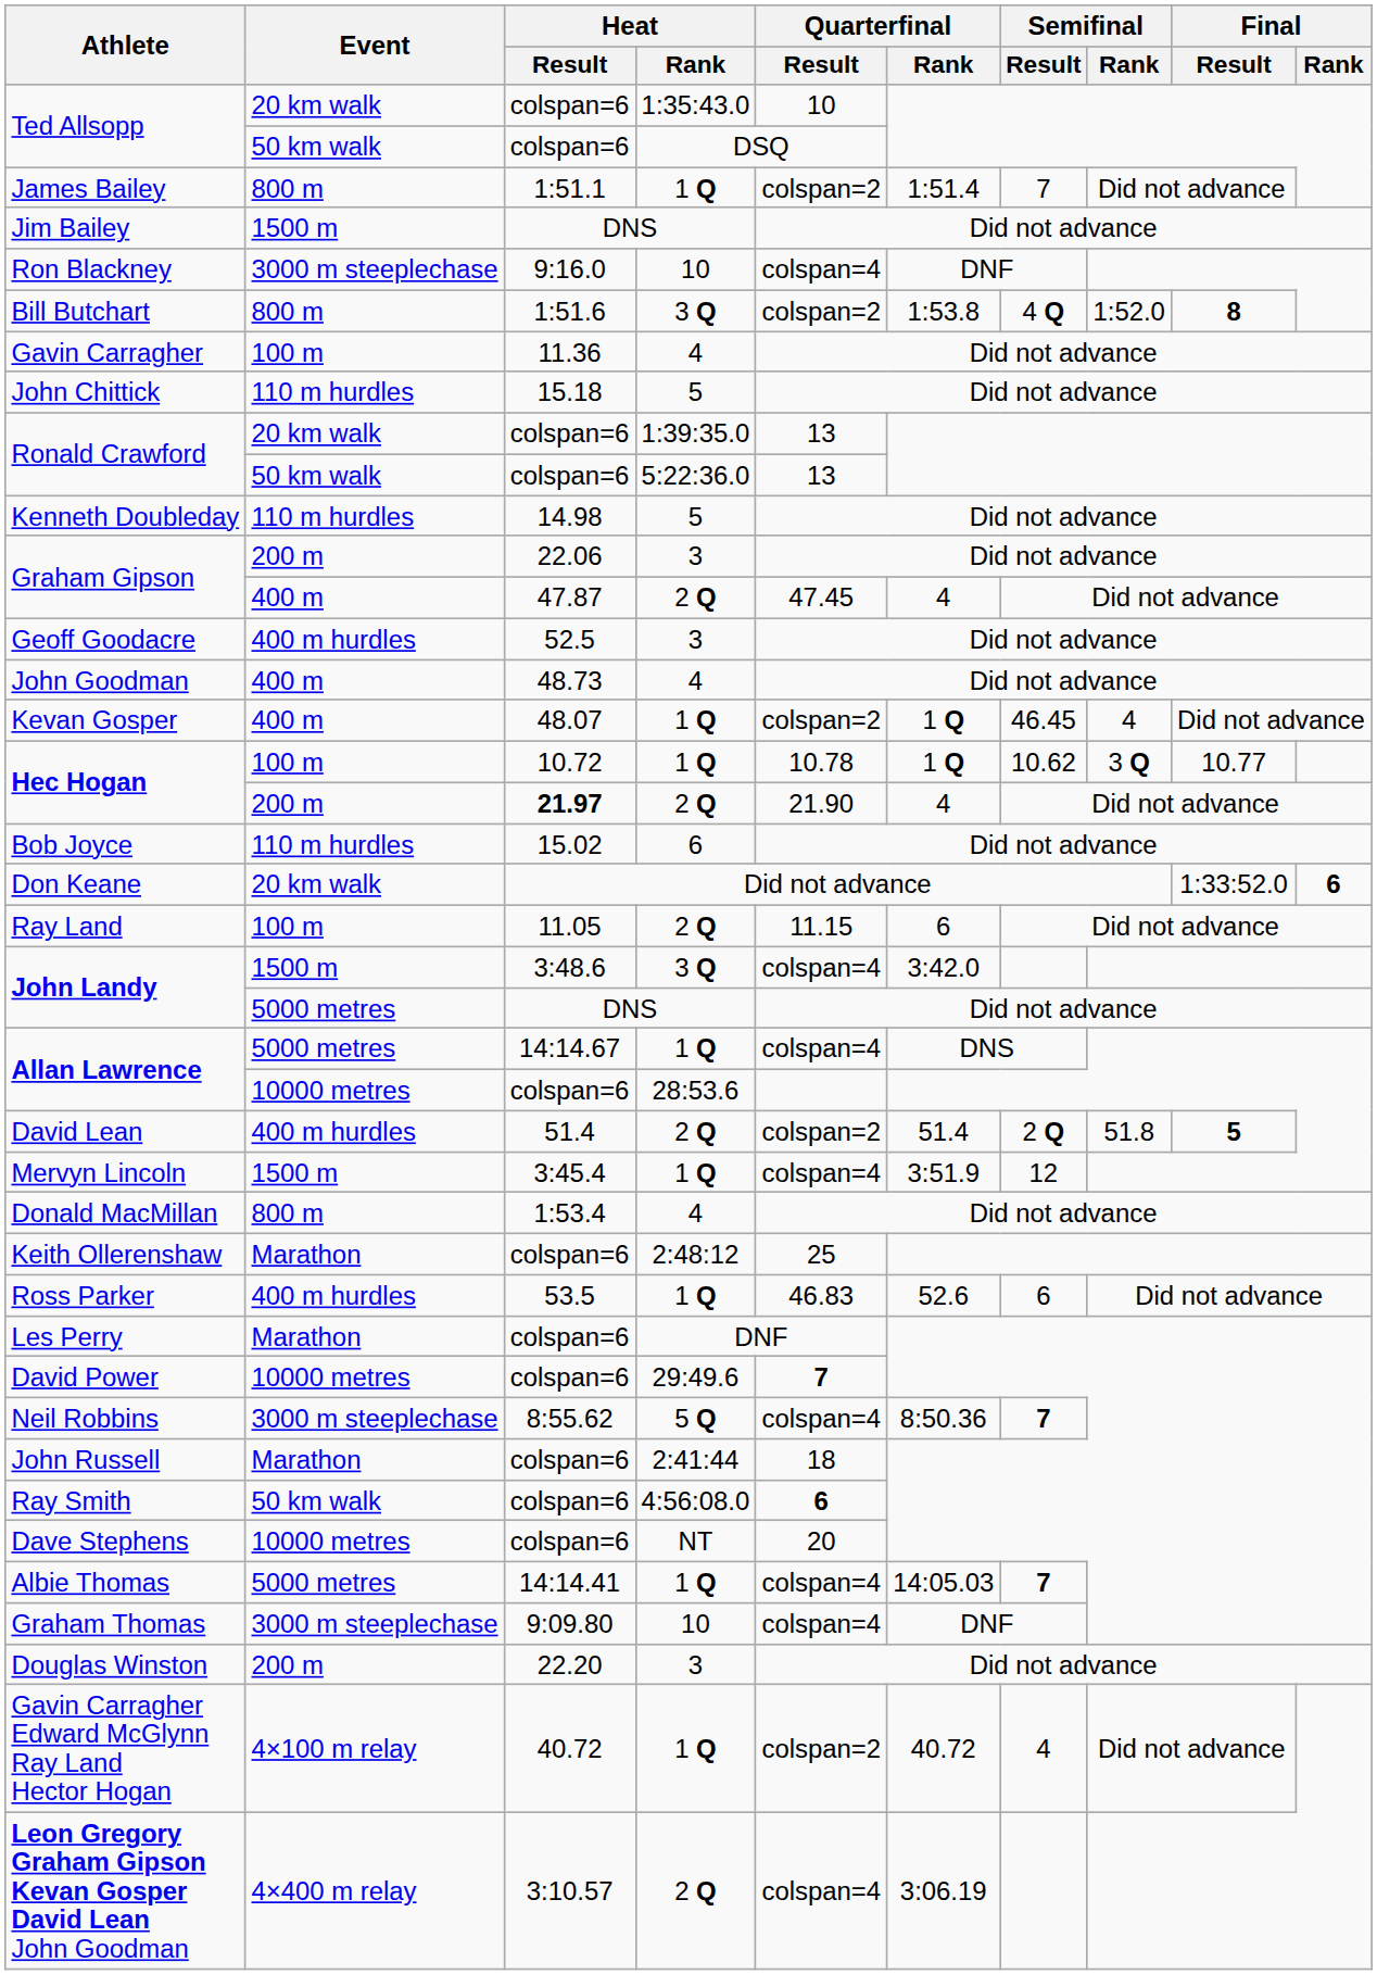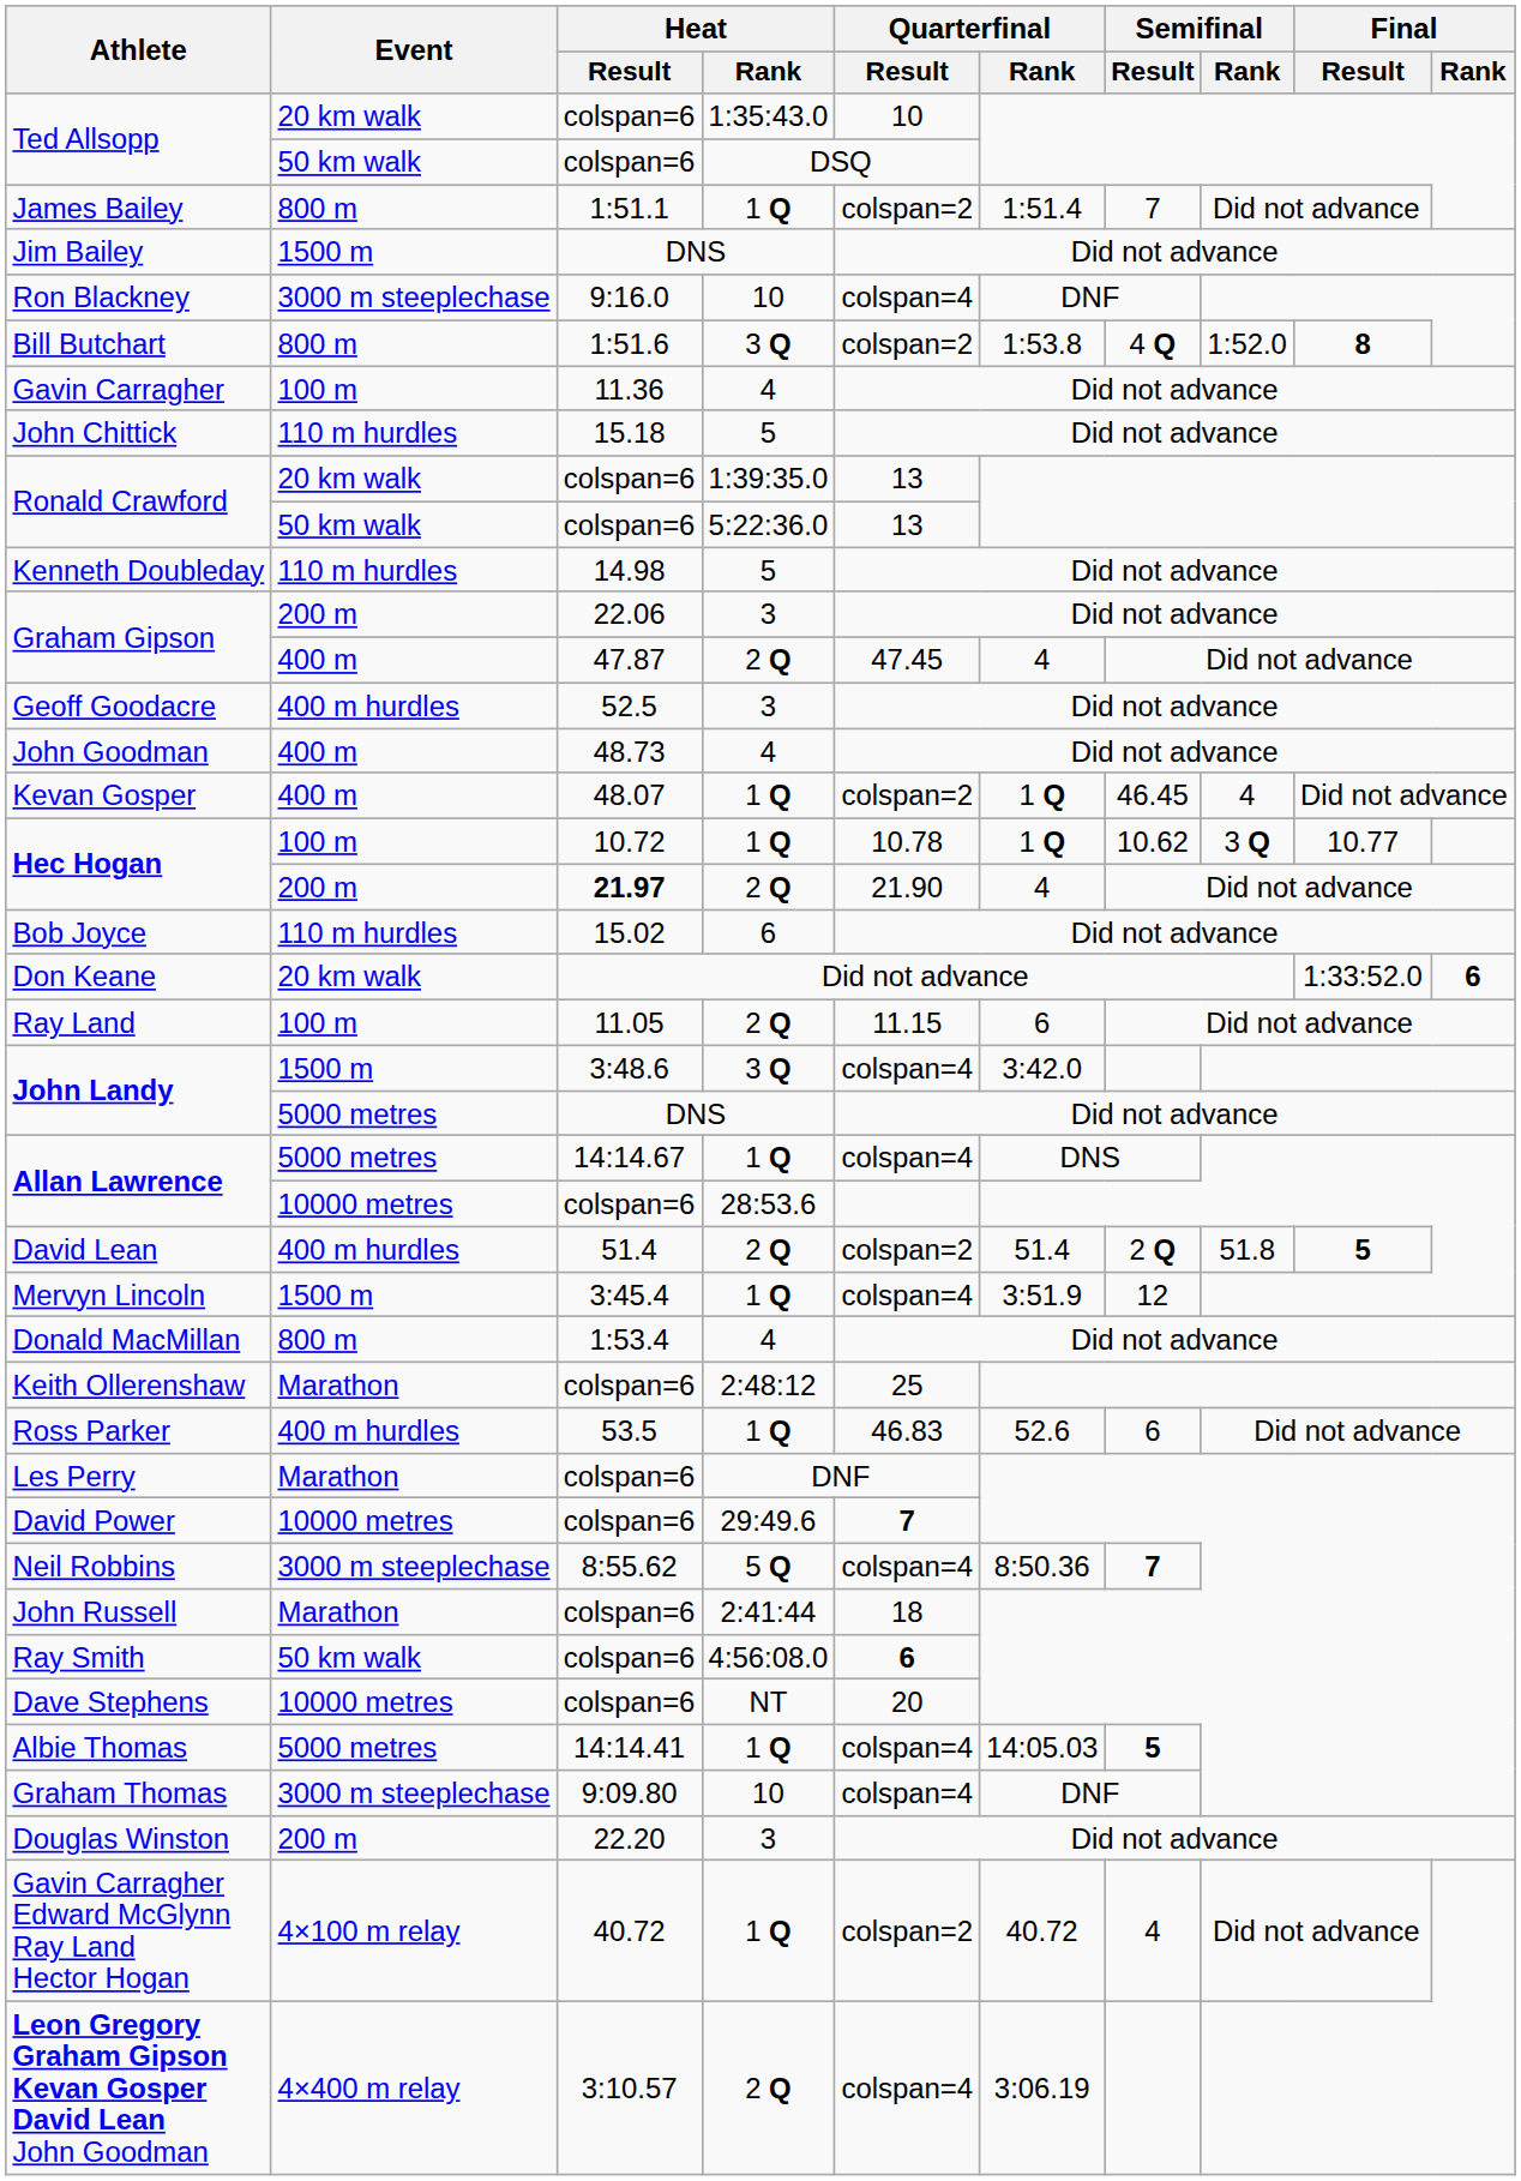Albie Thomas | Semifinal / Result: 7 -> 5
